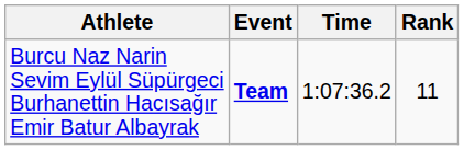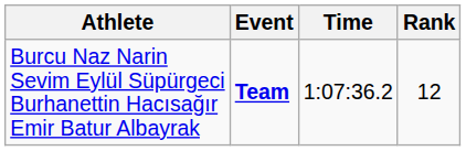row 2 | Rank: 11 -> 12
